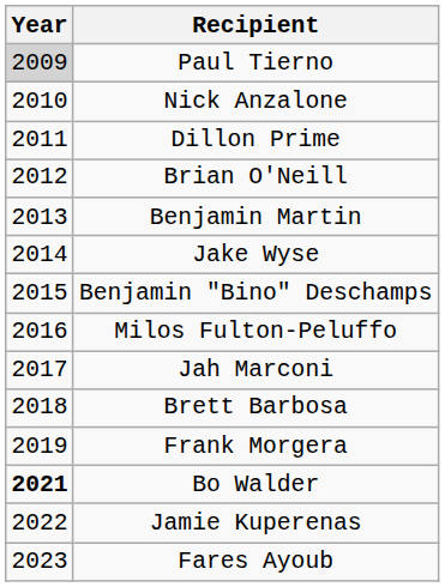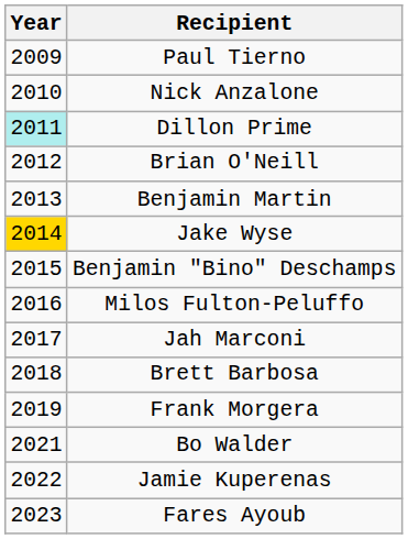Paul Tierno | Year: lightgrey background -> no background
Dillon Prime | Year: no background -> paleturquoise background
Jake Wyse | Year: no background -> gold background
Bo Walder | Year: bold -> normal
